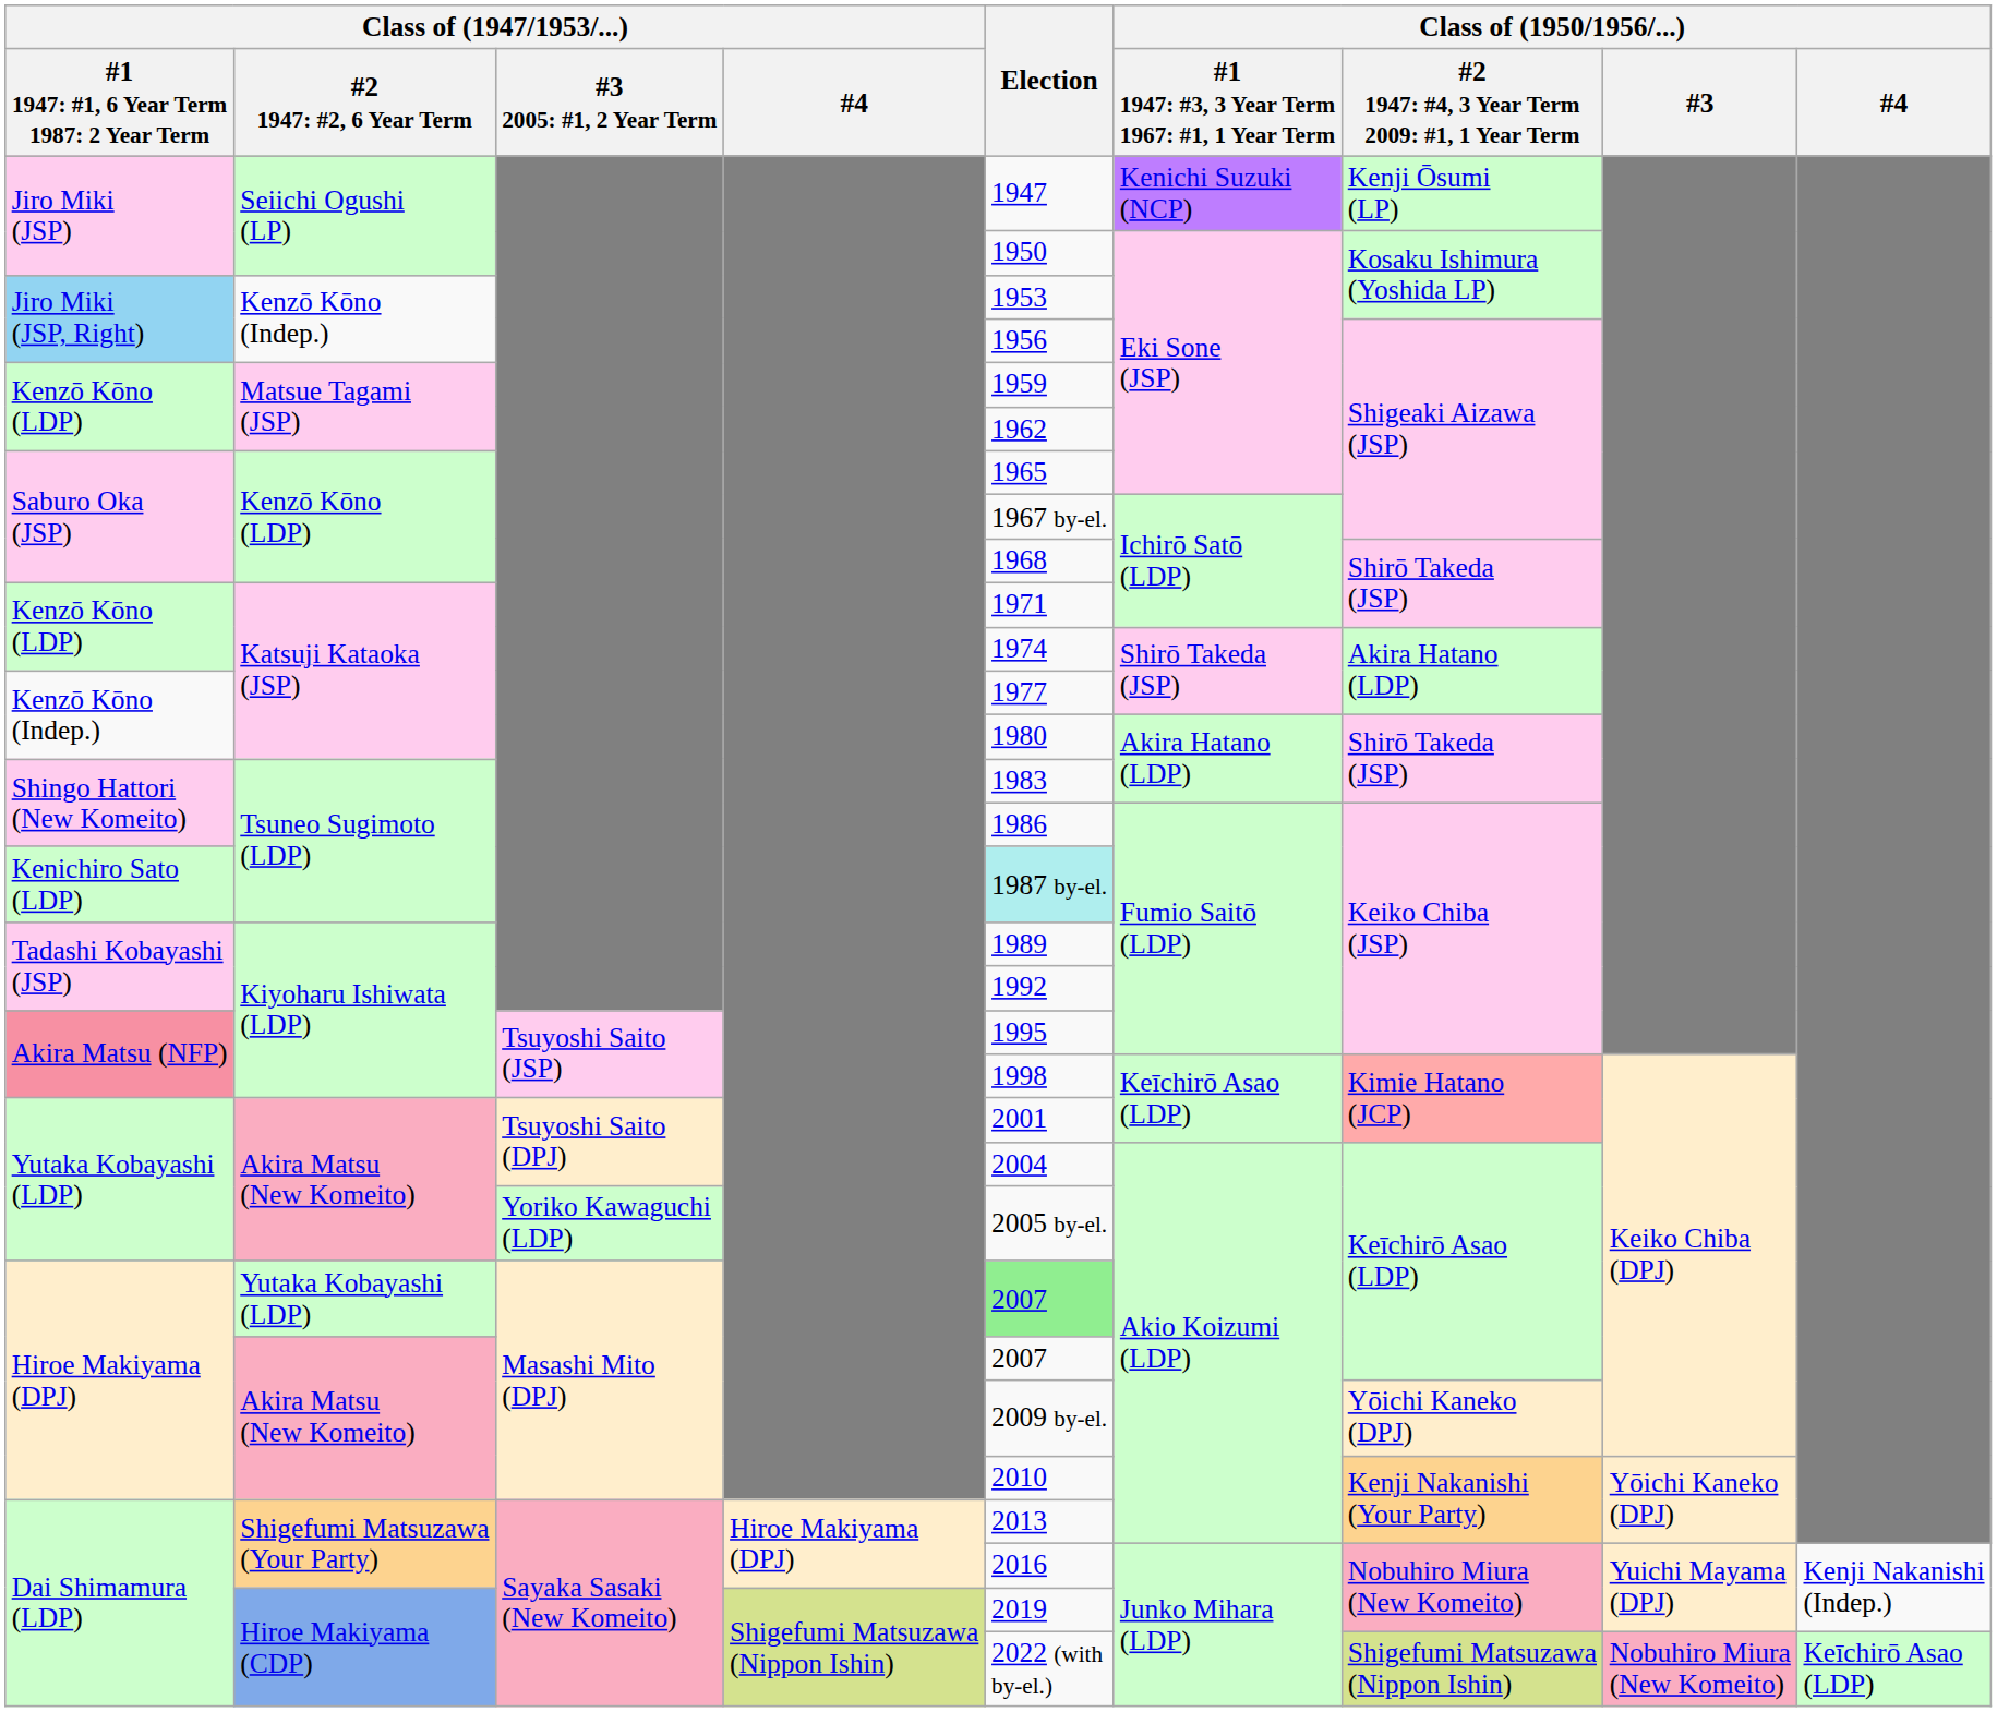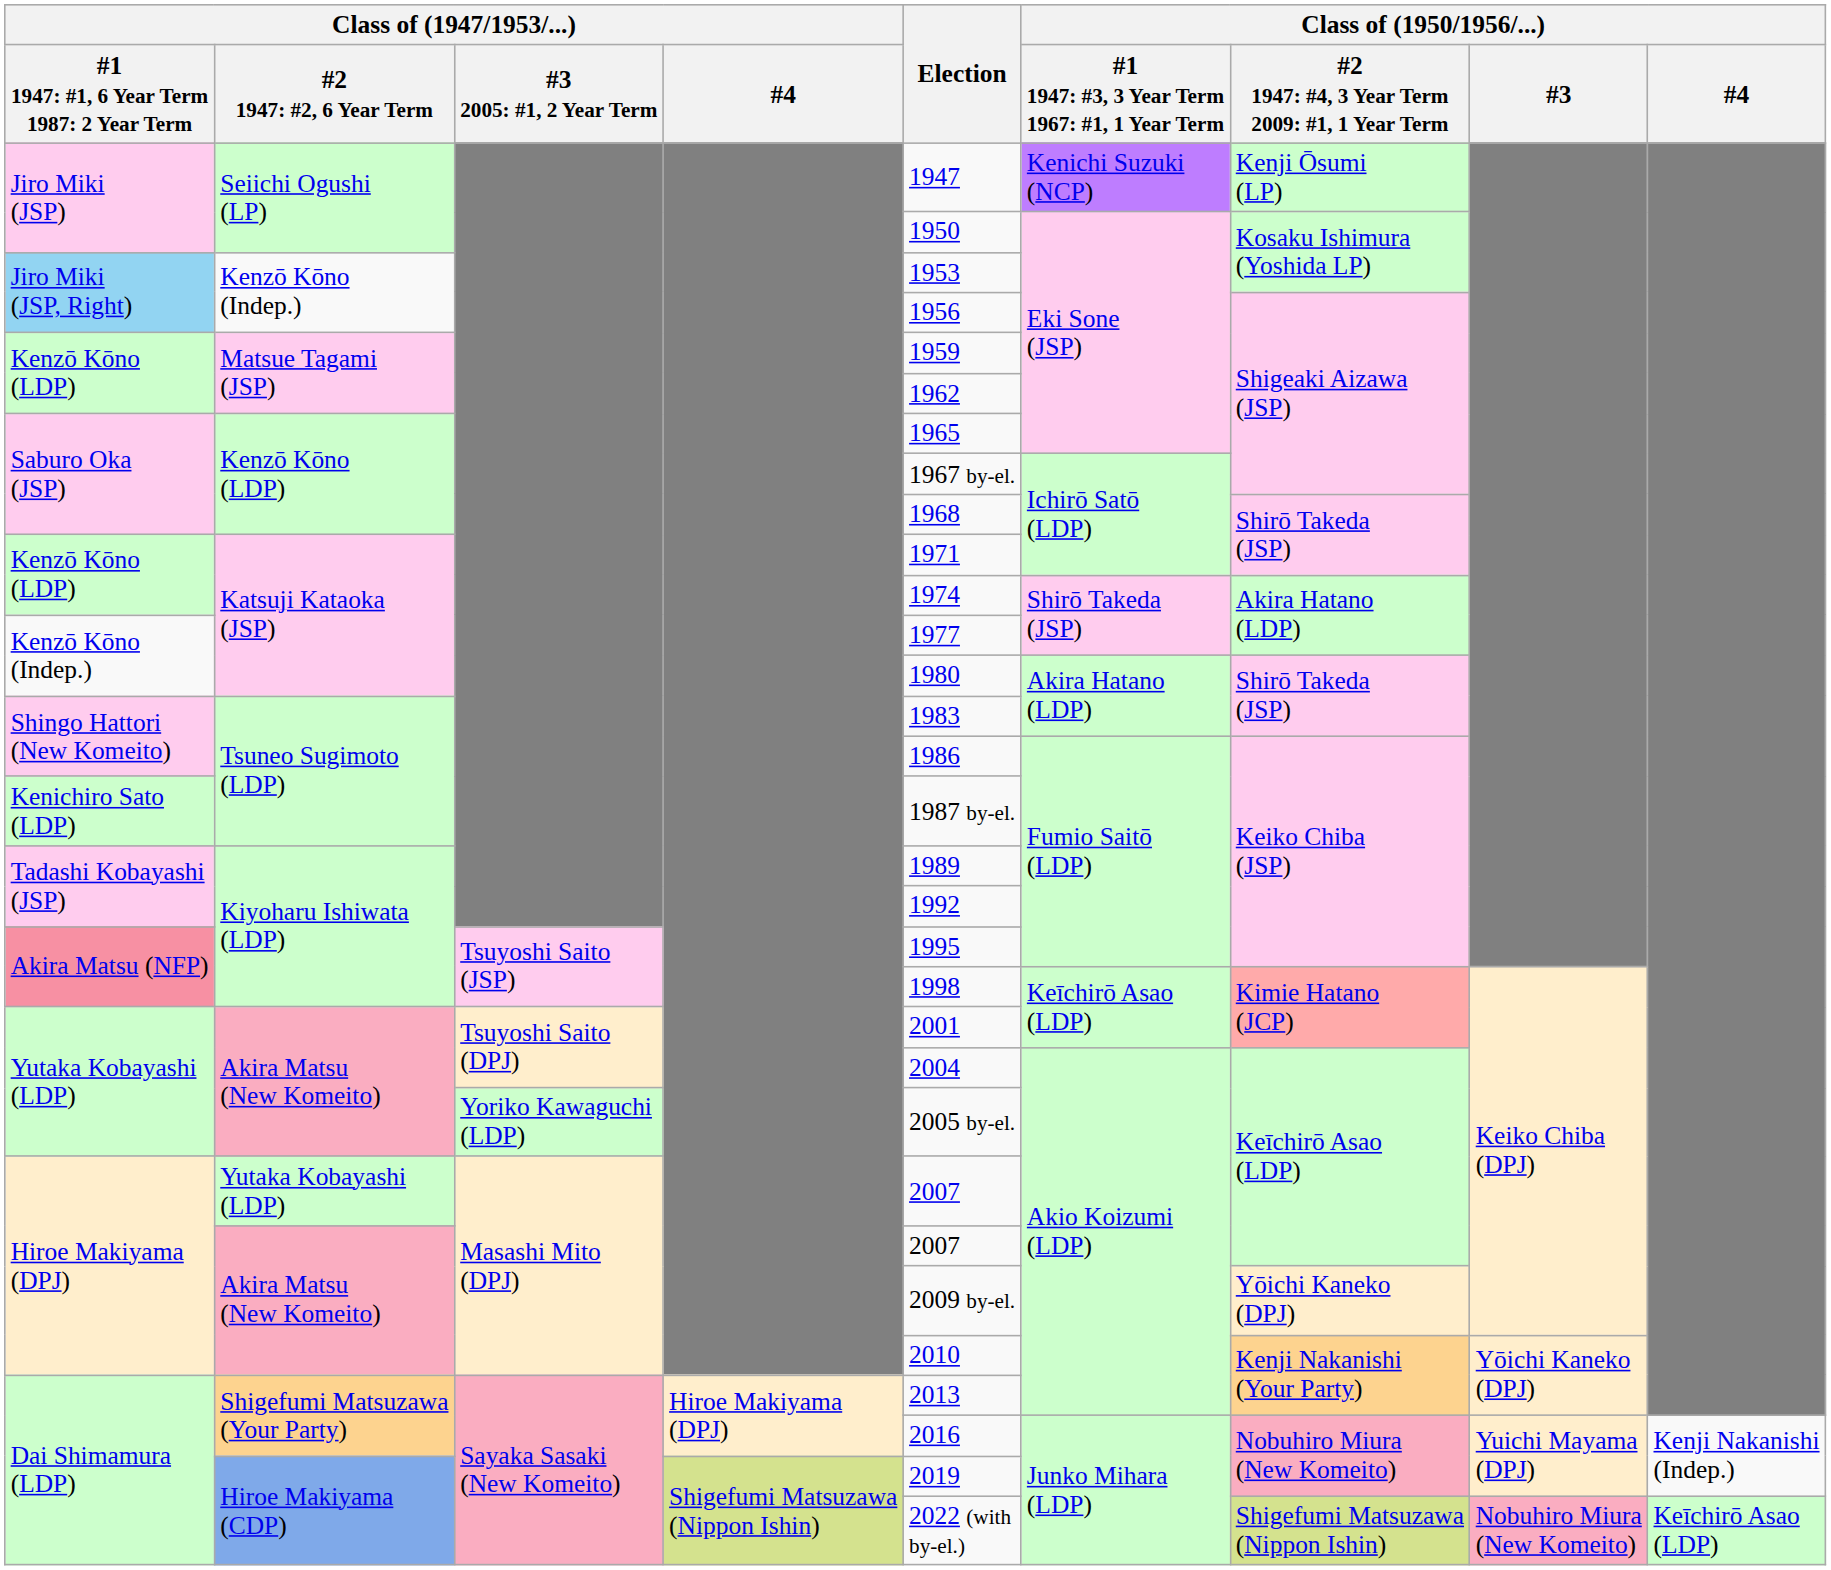Kenichiro Sato (LDP) | Election: paleturquoise background -> no background
Hiroe Makiyama (DPJ) / Yutaka Kobayashi (LDP) | Election: lightgreen background -> no background
